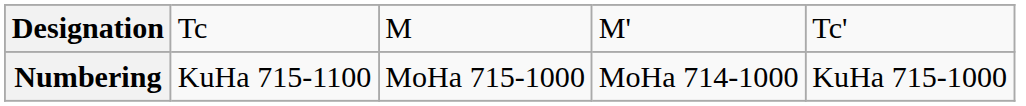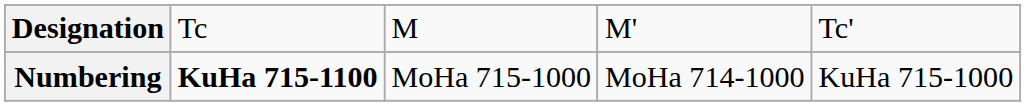Numbering | column 2: normal -> bold
